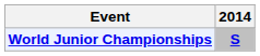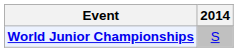World Junior Championships | 2014: bold -> normal
